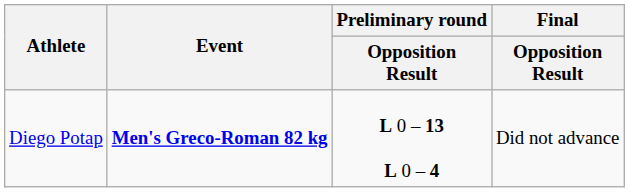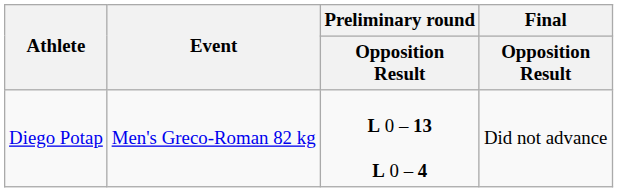Diego Potap | Event: bold -> normal
